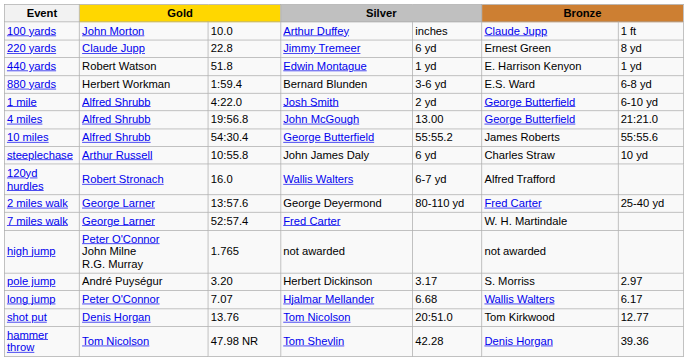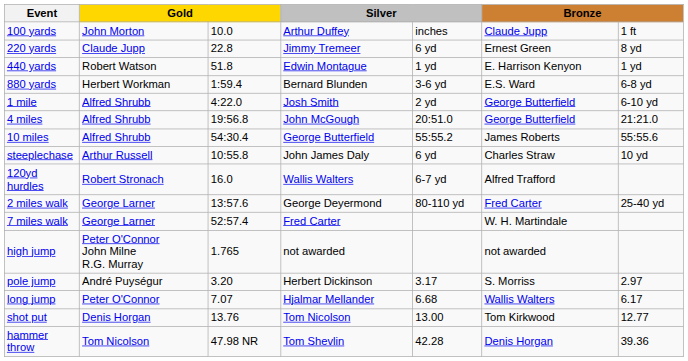4 miles | column 5: 13.00 -> 20:51.0
shot put | column 5: 20:51.0 -> 13.00
